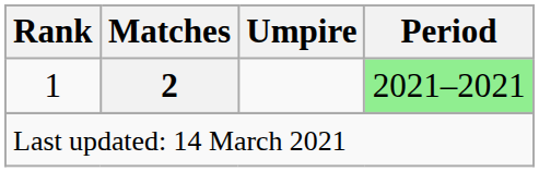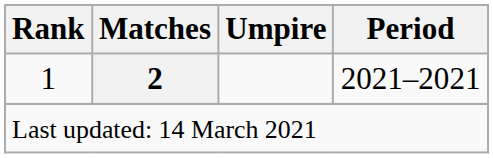1 | Period: lightgreen background -> no background
